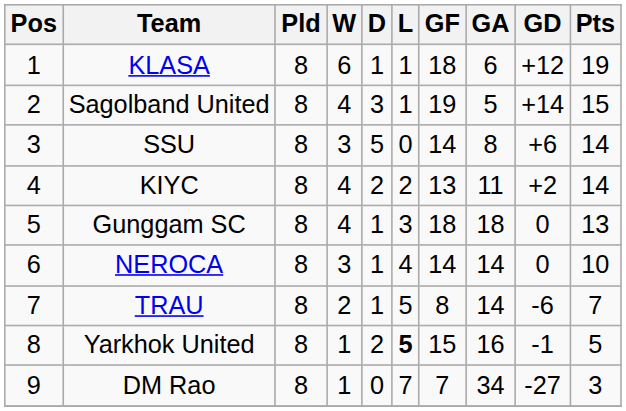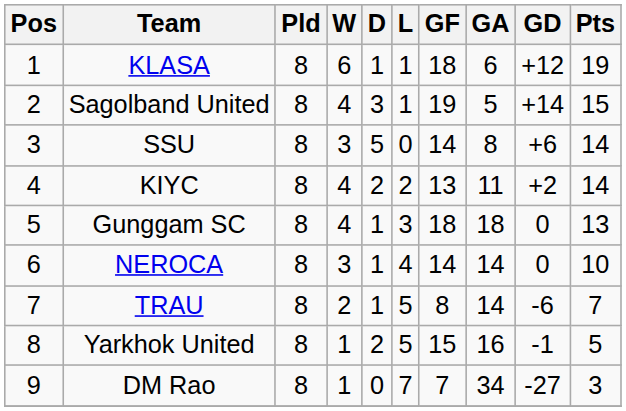Yarkhok United | L: bold -> normal
